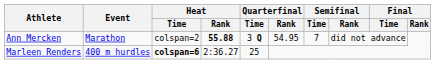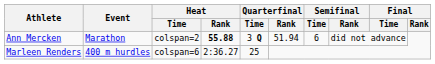Ann Mercken | Quarterfinal / Rank: 54.95 -> 51.94
Ann Mercken | Semifinal / Time: 7 -> 6
Marleen Renders | Heat / Time: bold -> normal
